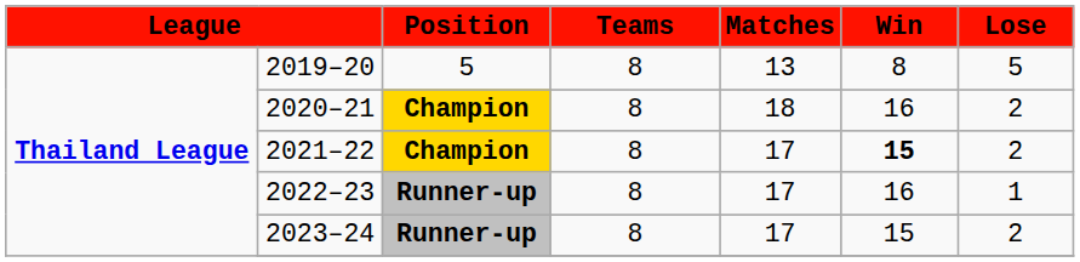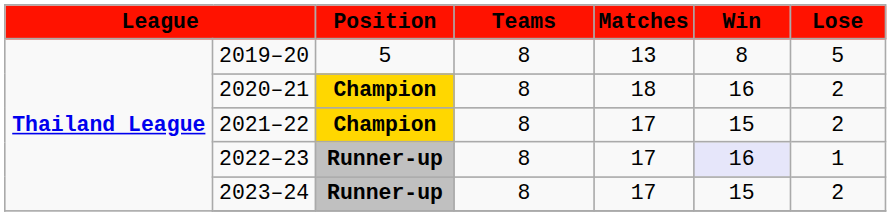2021–22 | column 6: bold -> normal
2022–23 | column 6: no background -> lavender background
